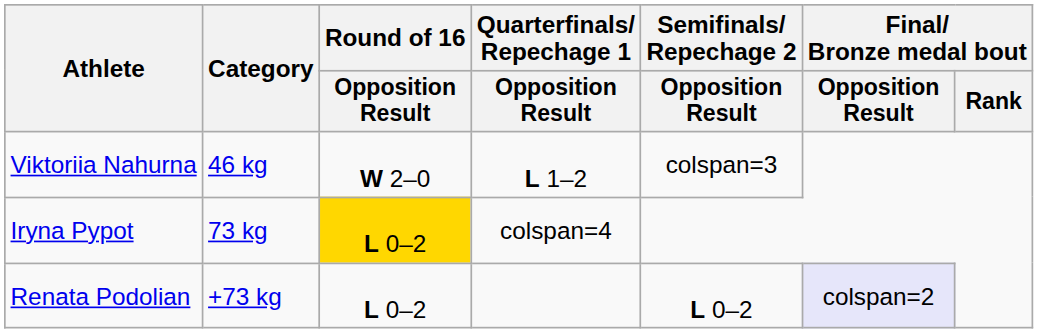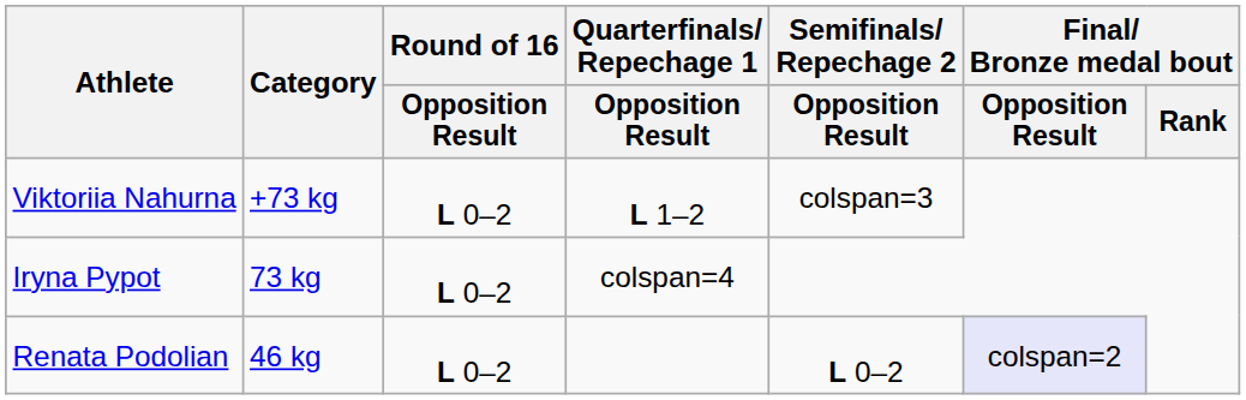Viktoriia Nahurna | Category: 46 kg -> +73 kg
Viktoriia Nahurna | Round of 16 / Opposition Result: W 2–0 -> L 0–2
Iryna Pypot | Round of 16 / Opposition Result: gold background -> no background
Renata Podolian | Category: +73 kg -> 46 kg
